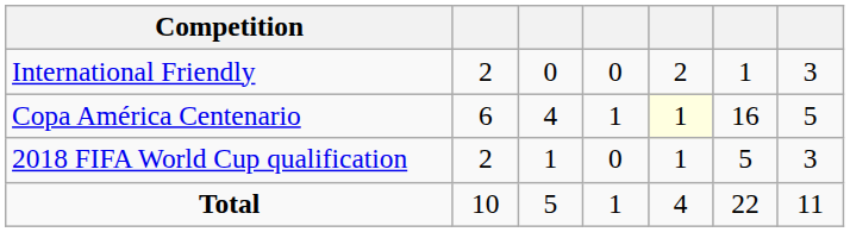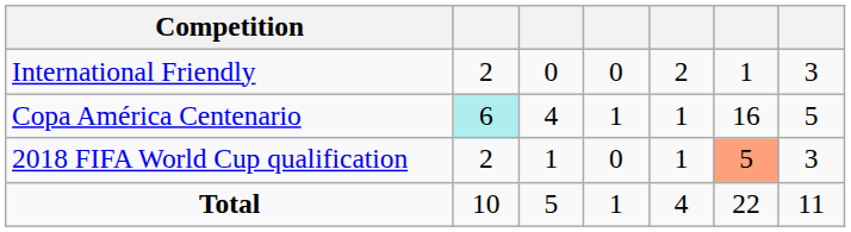Copa América Centenario | column 2: no background -> paleturquoise background
Copa América Centenario | column 5: lightyellow background -> no background
2018 FIFA World Cup qualification | column 6: no background -> lightsalmon background
